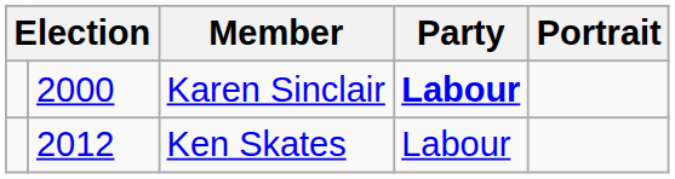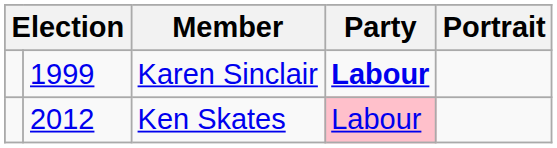Karen Sinclair | column 2: 2000 -> 1999
Ken Skates | Party: no background -> pink background
